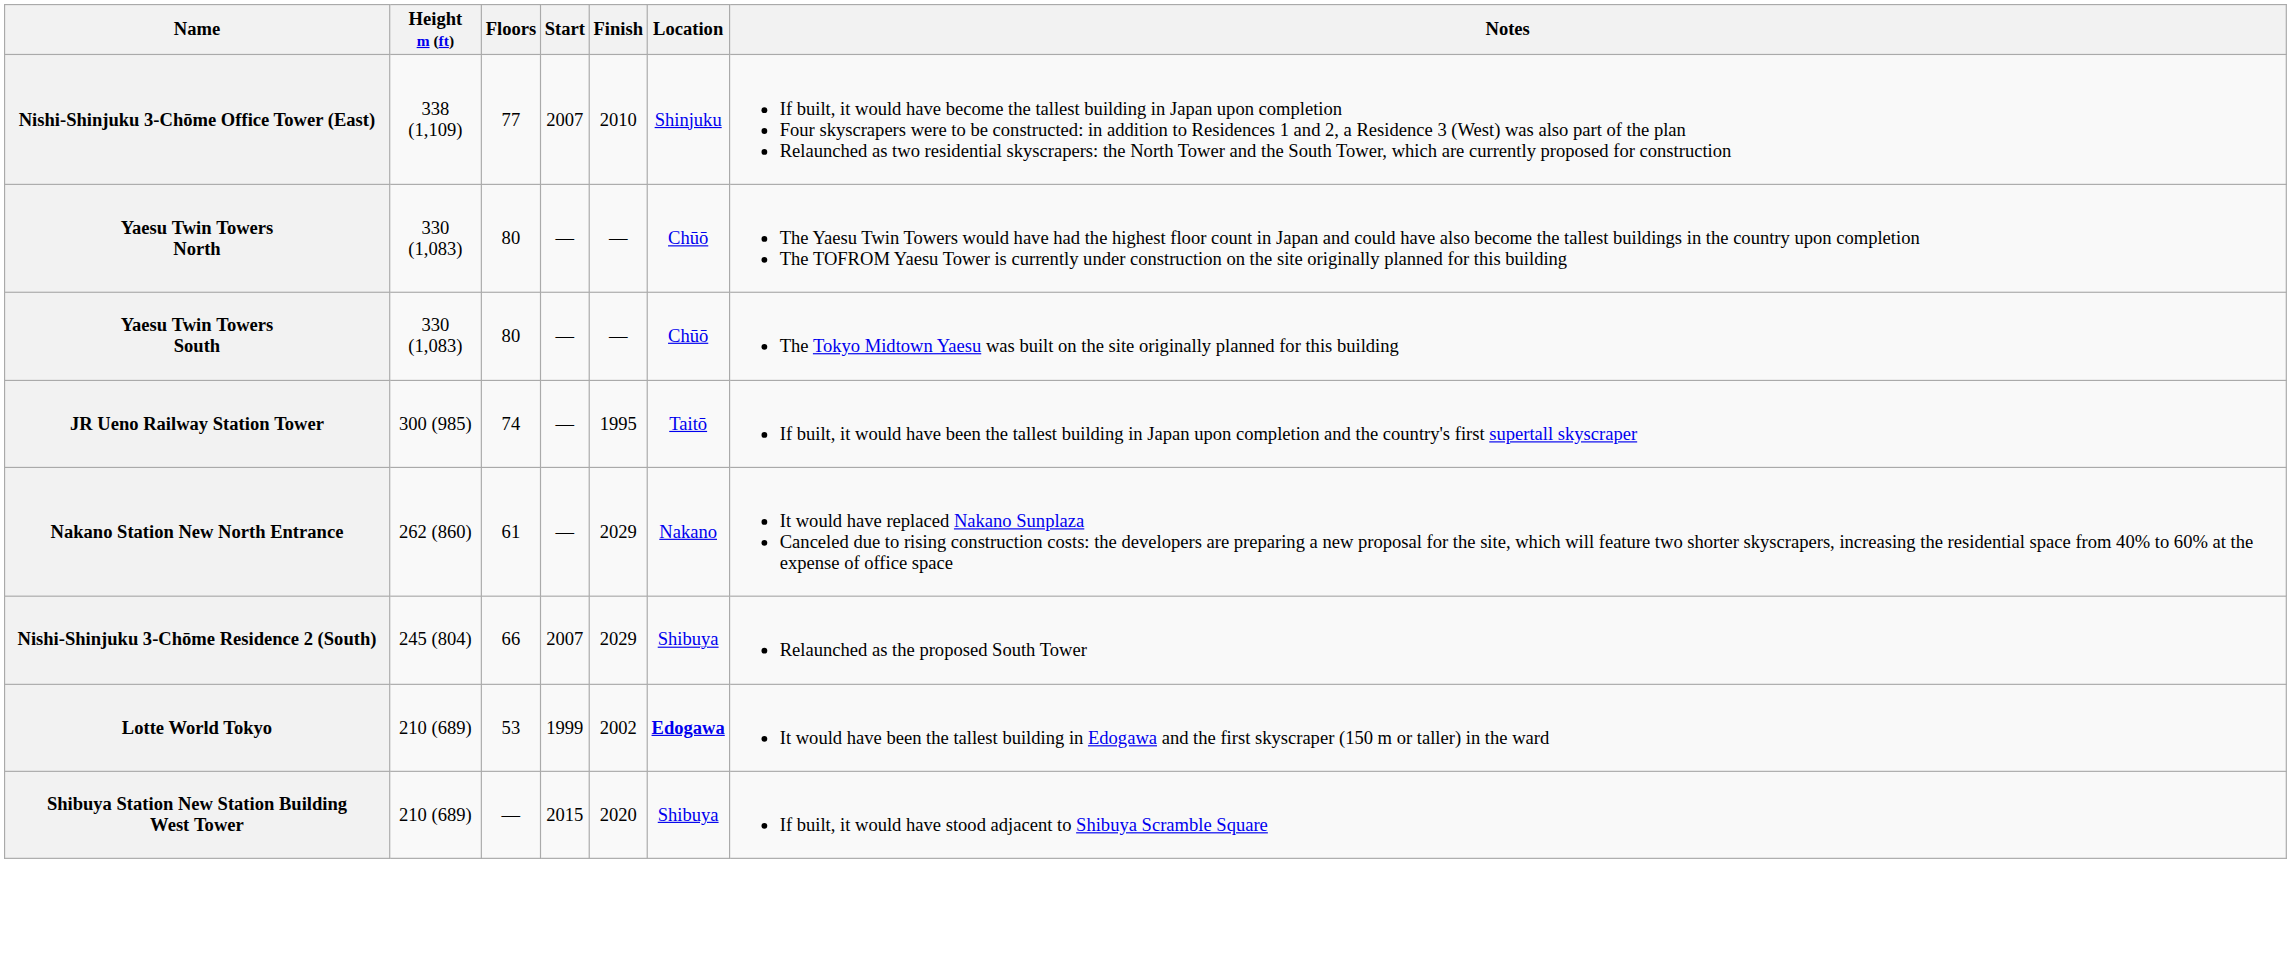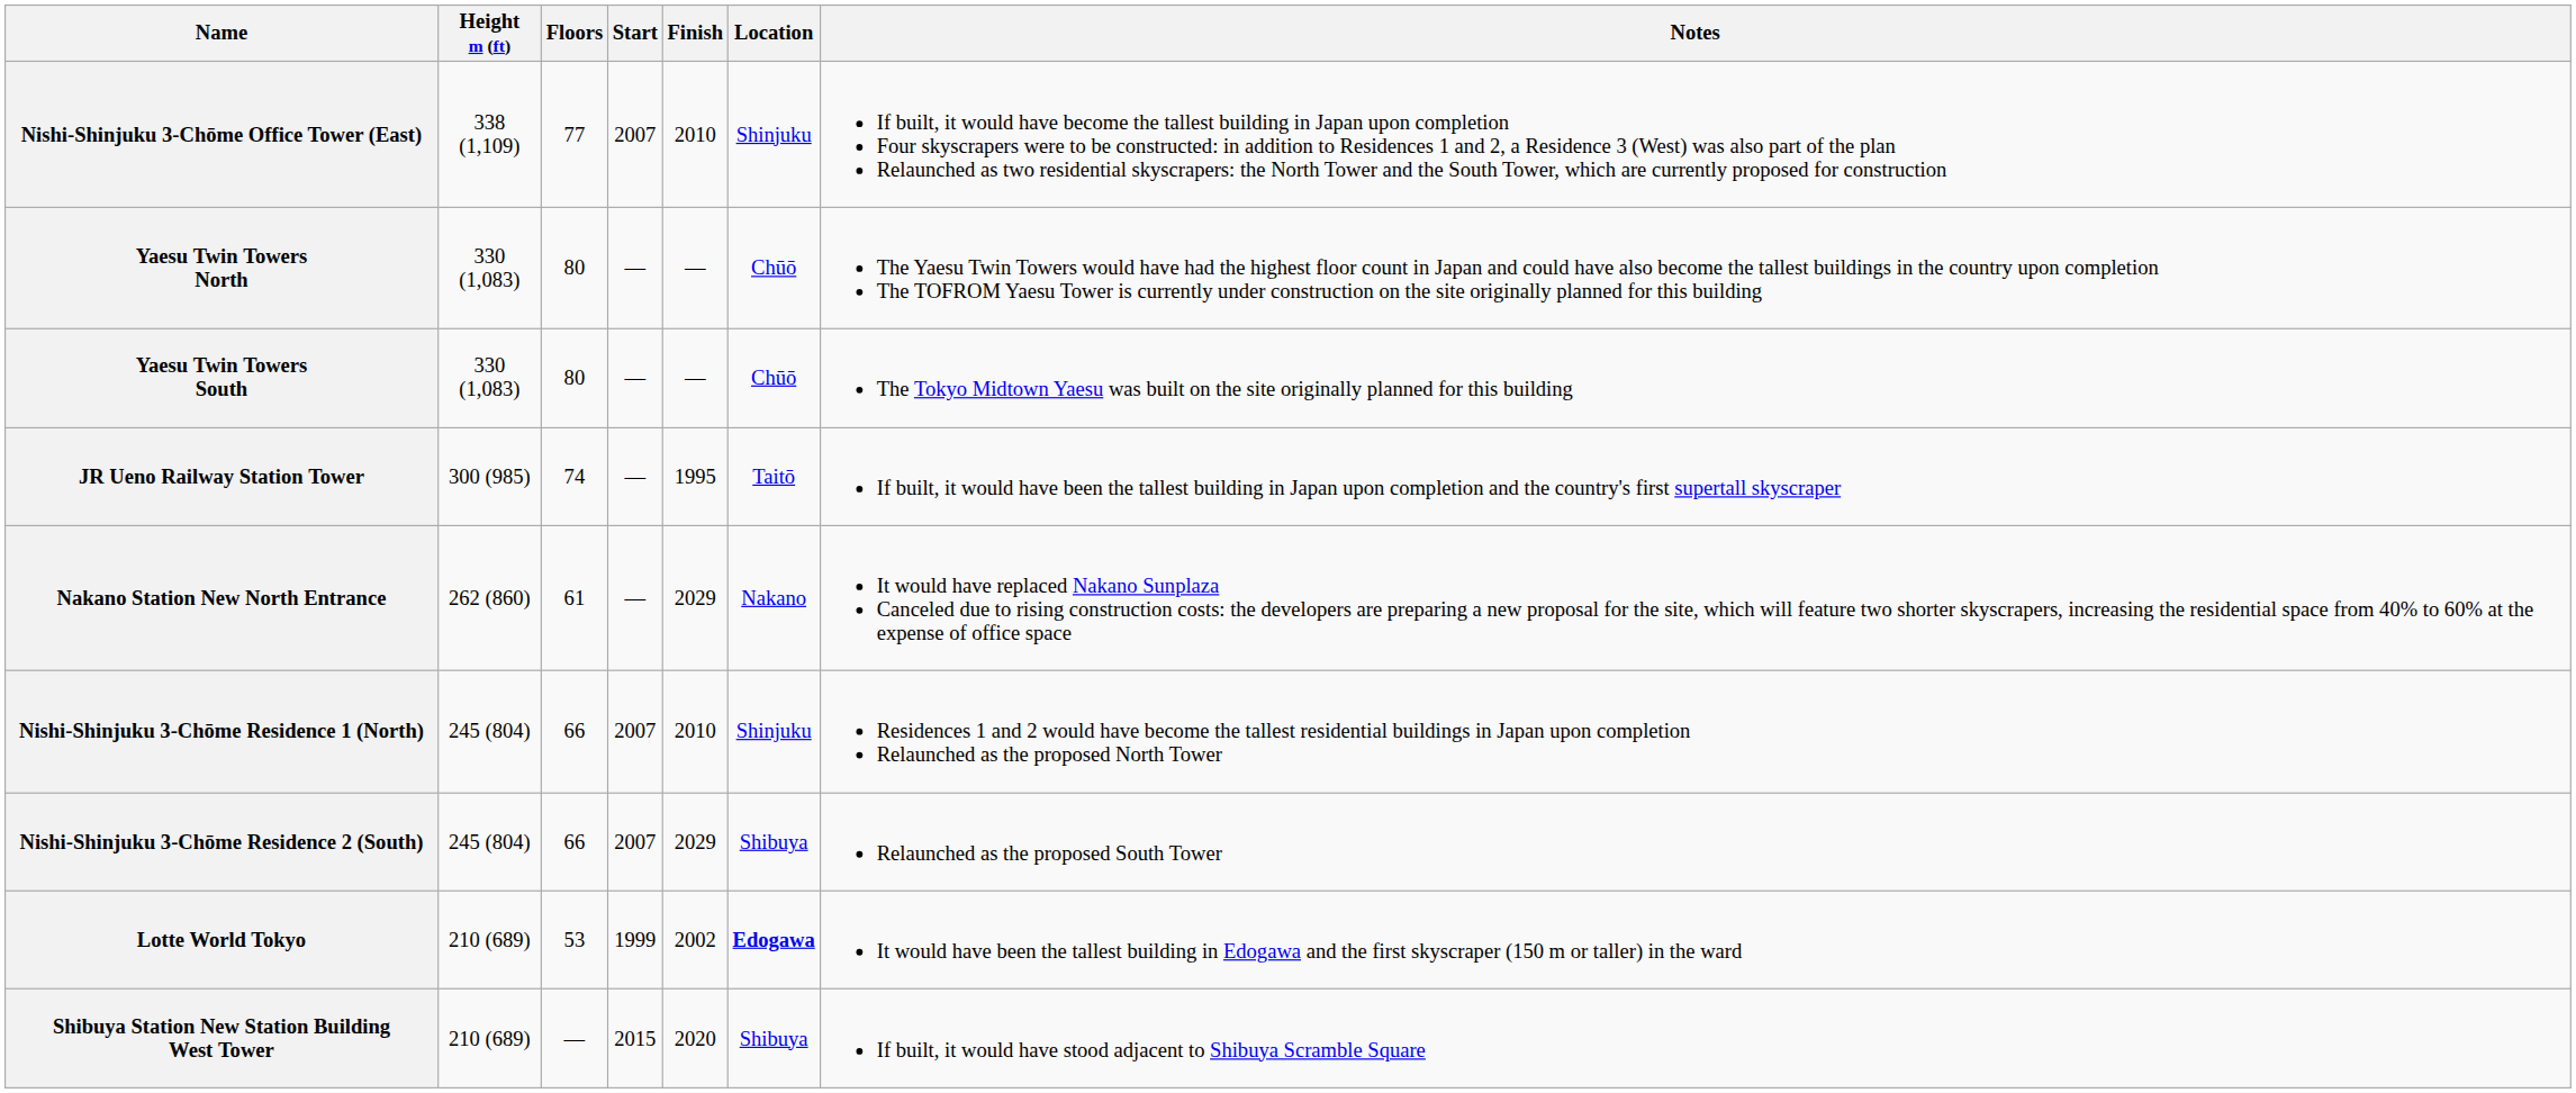+ row: Nishi-Shinjuku 3-Chōme Residence 1 (North) | 245 (804) | 66 | 2007 | 2010 | Shinjuku | Residences 1 and 2 would have become the tallest residential buildings in Japan upon completion Relaunched as the proposed North Tower
